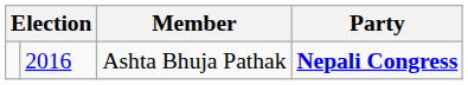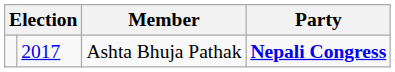Ashta Bhuja Pathak | column 2: 2016 -> 2017
